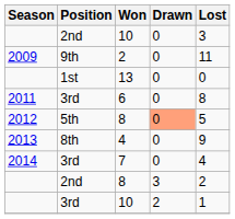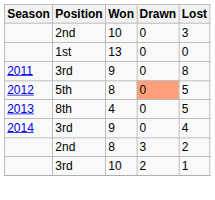- row: 2009 | 9th | 2 | 0 | 11
2011 | Won: 6 -> 9
2013 | Lost: 9 -> 5
2014 | Won: 7 -> 9
